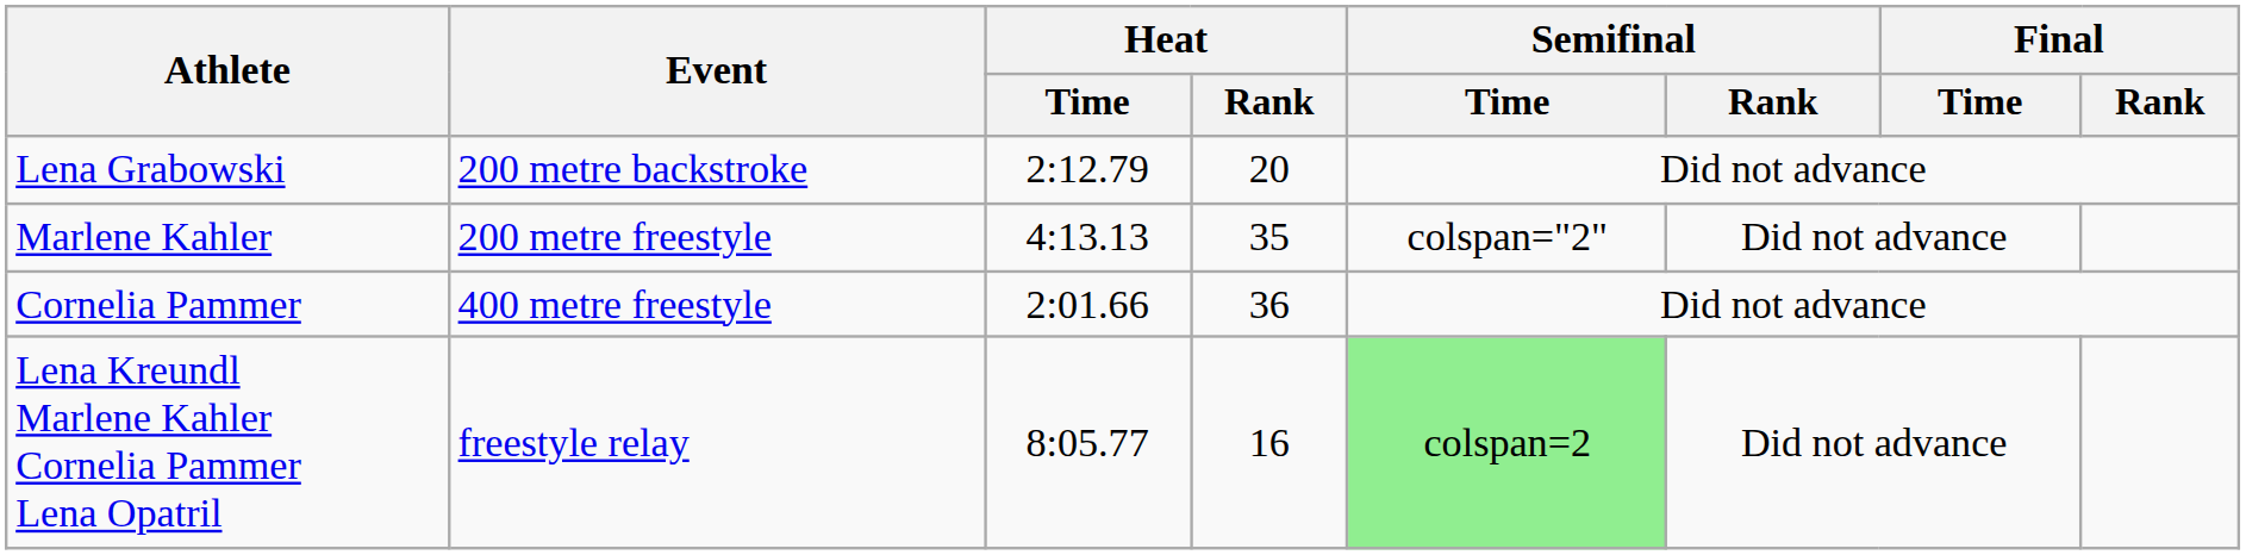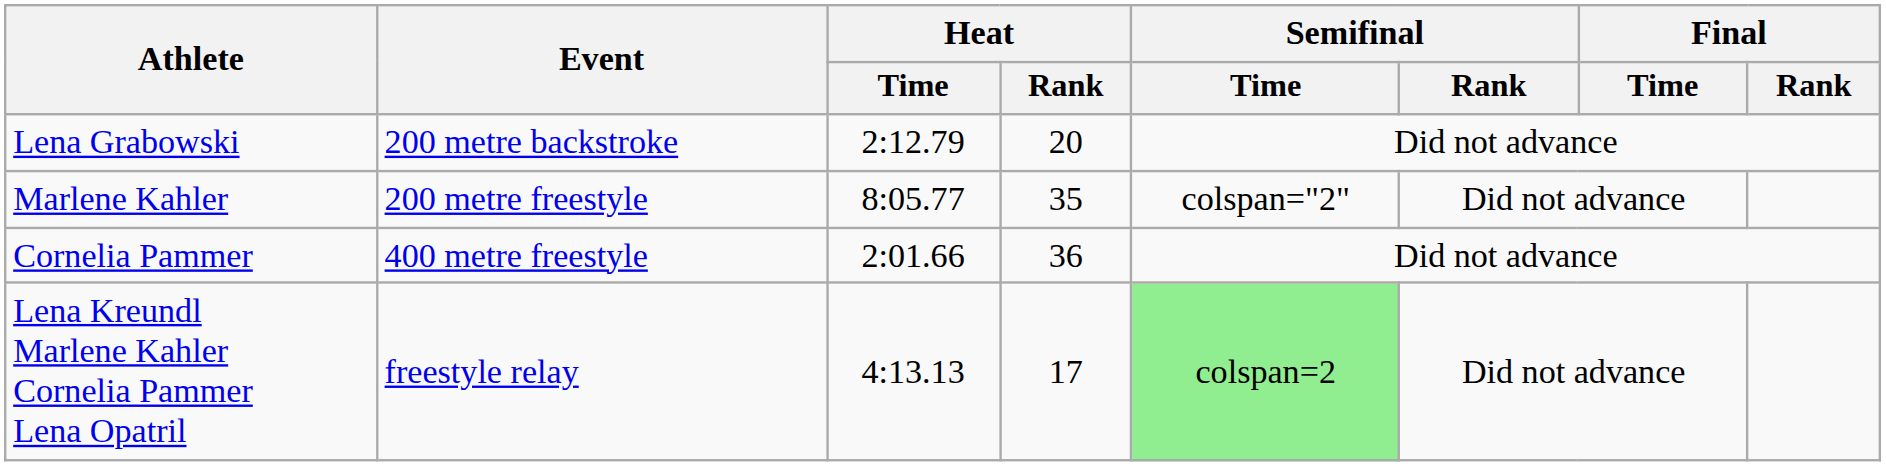Marlene Kahler | Heat / Time: 4:13.13 -> 8:05.77
Lena Kreundl Marlene Kahler Cornelia Pammer Lena Opatril | Heat / Time: 8:05.77 -> 4:13.13
Lena Kreundl Marlene Kahler Cornelia Pammer Lena Opatril | Heat / Rank: 16 -> 17
